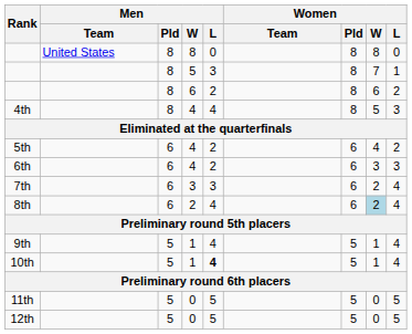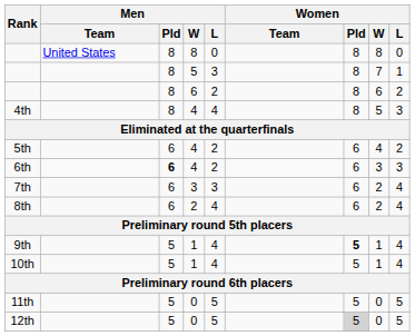6th | Men / Pld: normal -> bold
8th | Women / W: lightblue background -> no background
9th | Women / Pld: normal -> bold
10th | Men / L: bold -> normal
12th | Women / Pld: no background -> lightgrey background
